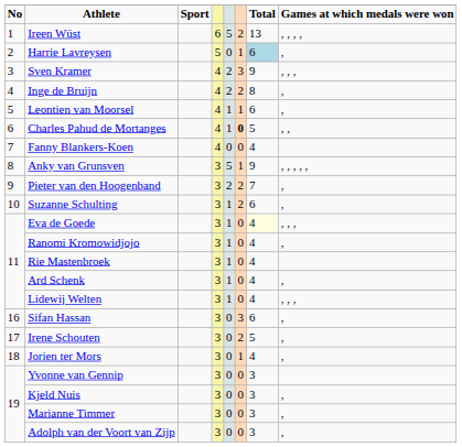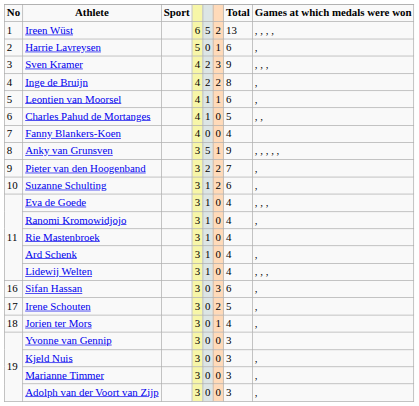Harrie Lavreysen | Total: lightblue background -> no background
Charles Pahud de Mortanges | column 6: bold -> normal
Eva de Goede | Total: lightyellow background -> no background
